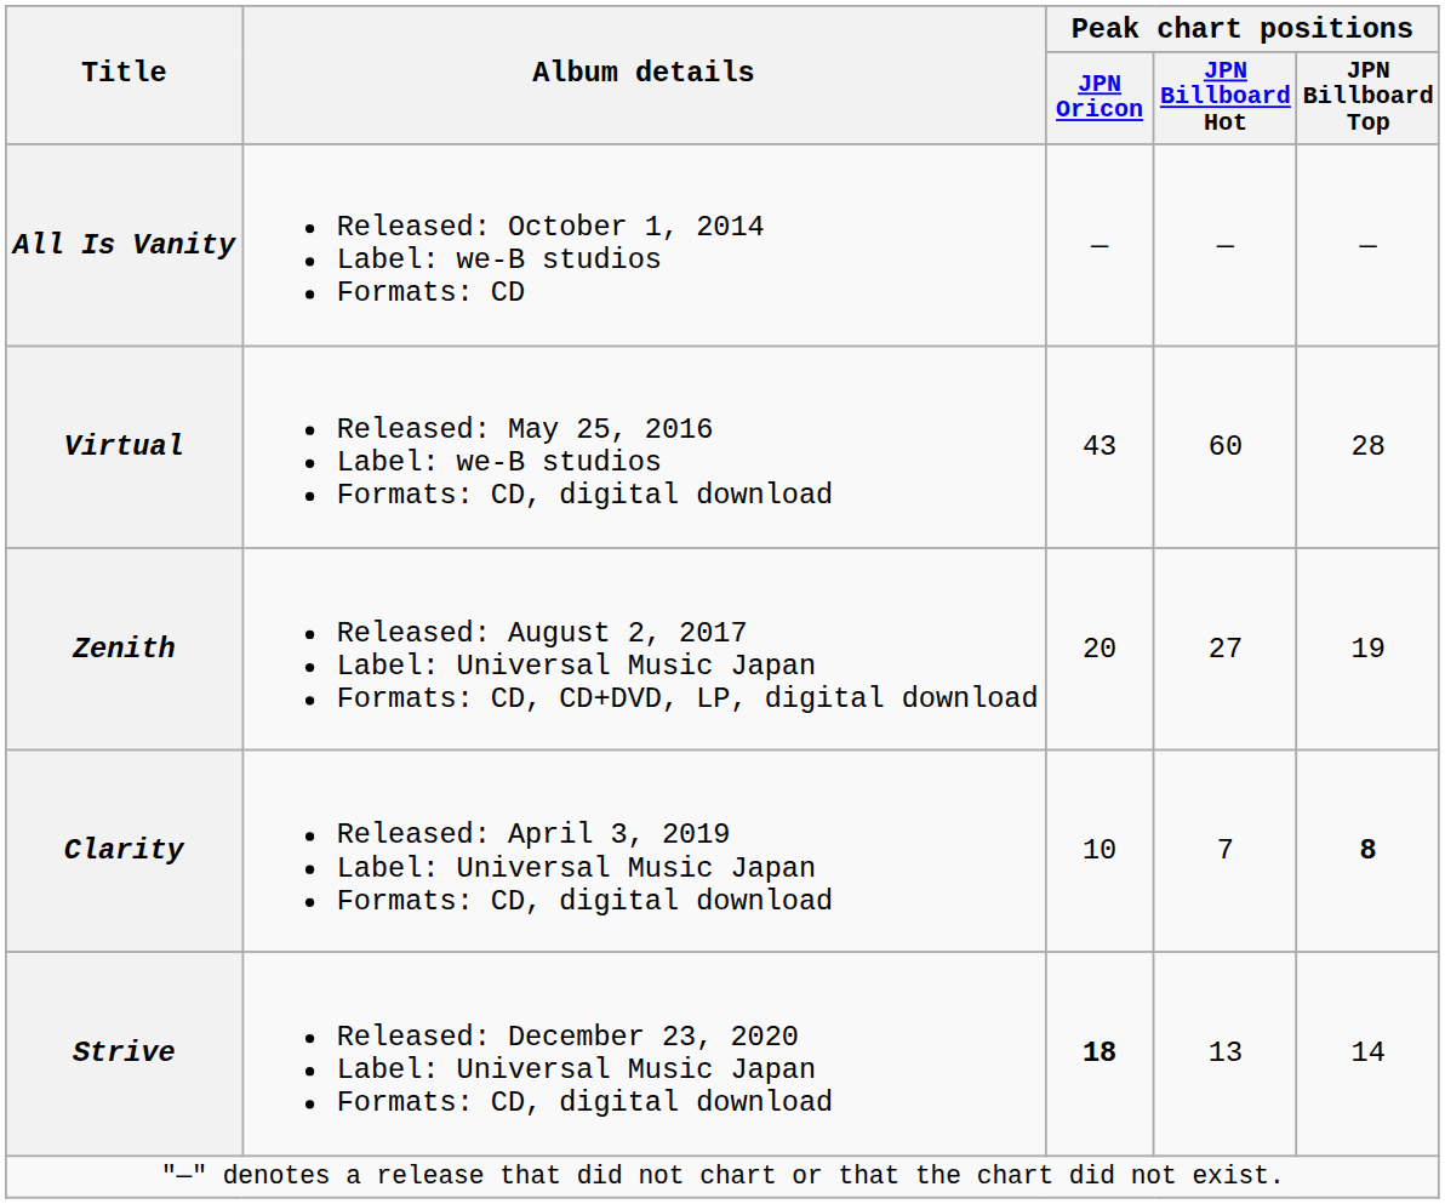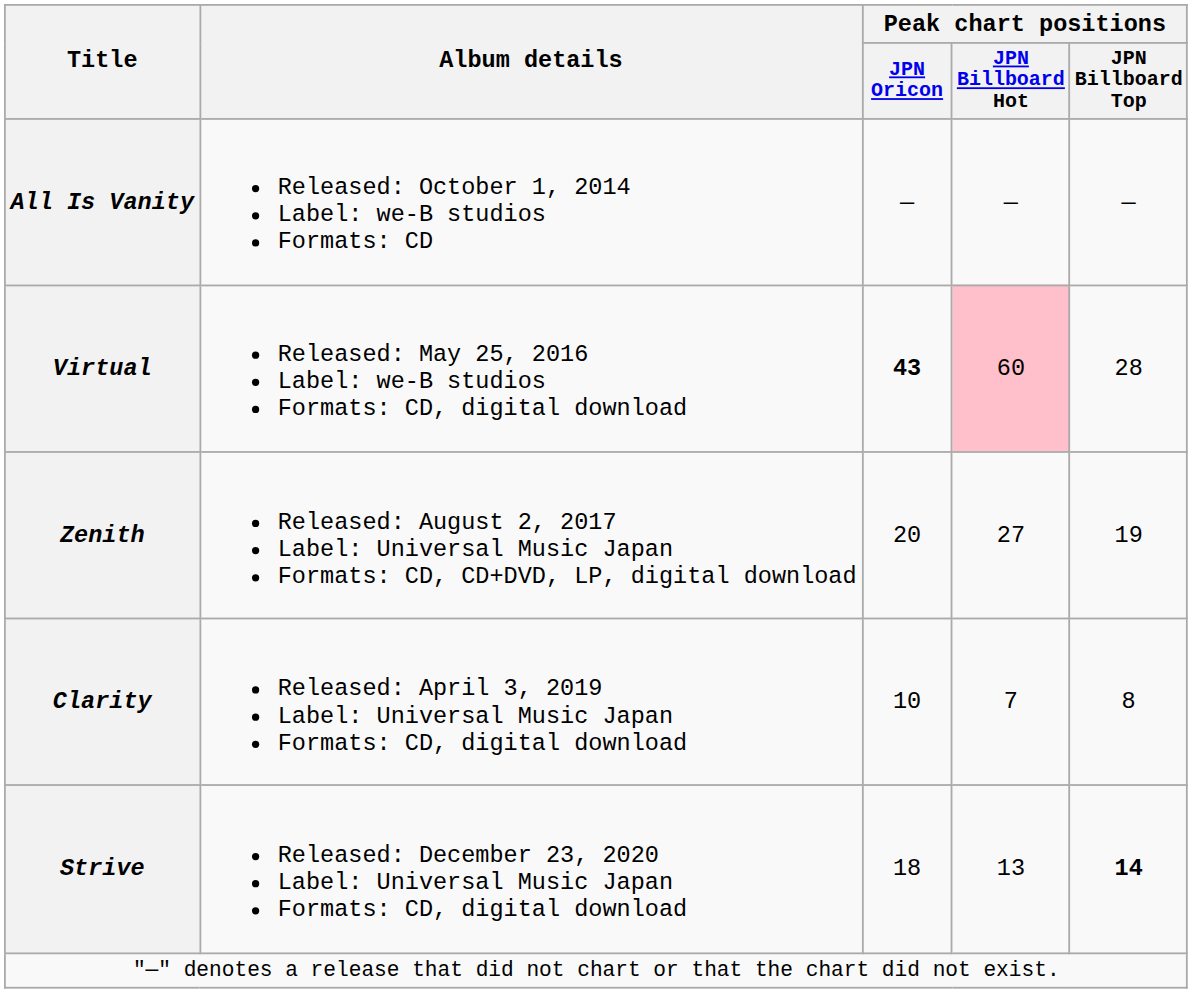Virtual | Peak chart positions / JPN Oricon: normal -> bold
Virtual | Peak chart positions / JPN Billboard Hot: no background -> pink background
Clarity | Peak chart positions / JPN Billboard Top: bold -> normal
Strive | Peak chart positions / JPN Oricon: bold -> normal
Strive | Peak chart positions / JPN Billboard Top: normal -> bold
